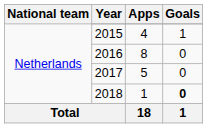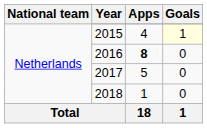2015 | Goals: no background -> lightyellow background
2016 | Apps: normal -> bold
2018 | Goals: bold -> normal
